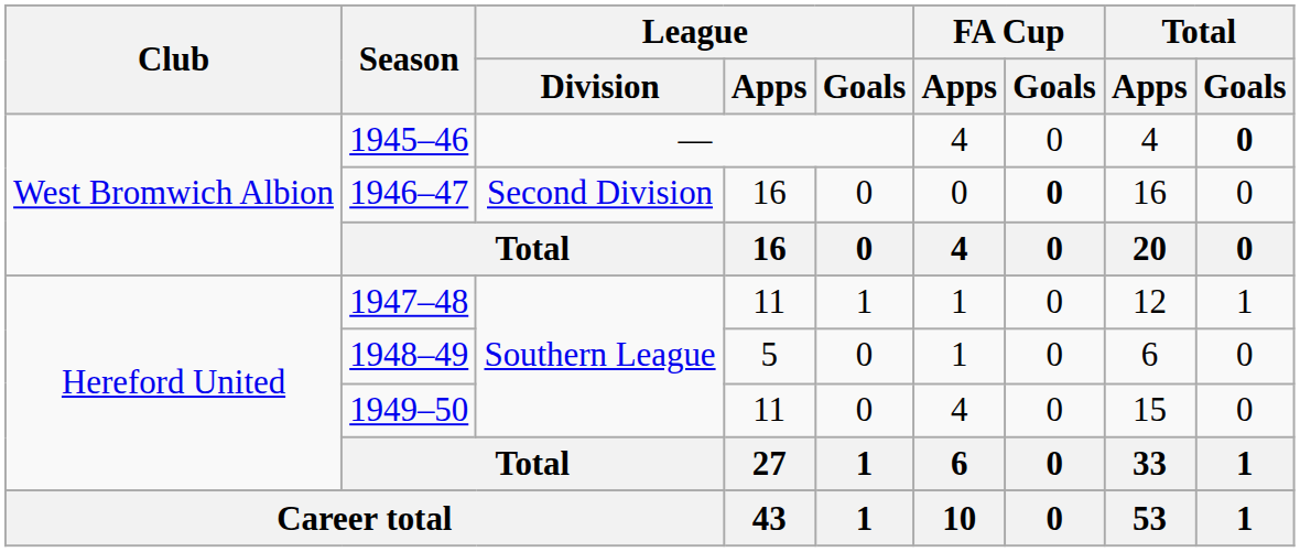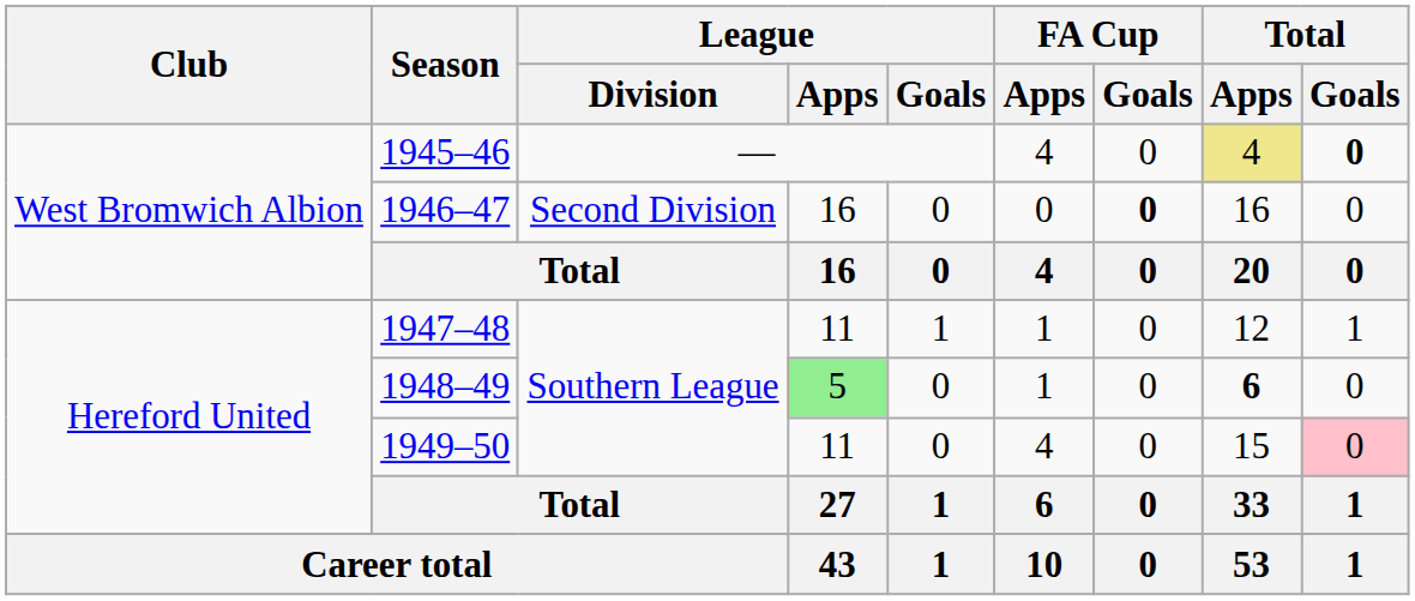1945–46 | Total / Apps: no background -> khaki background
1948–49 | League / Apps: no background -> lightgreen background
1948–49 | Total / Apps: normal -> bold
1949–50 | Total / Goals: no background -> pink background
